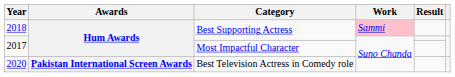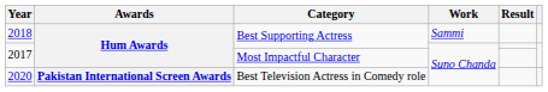2018 | Work: pink background -> no background
